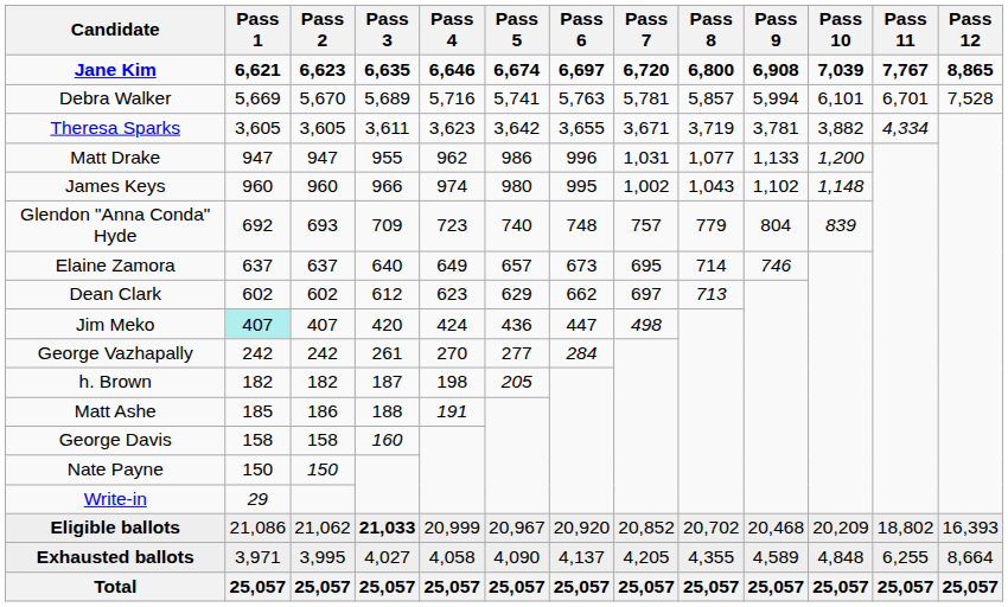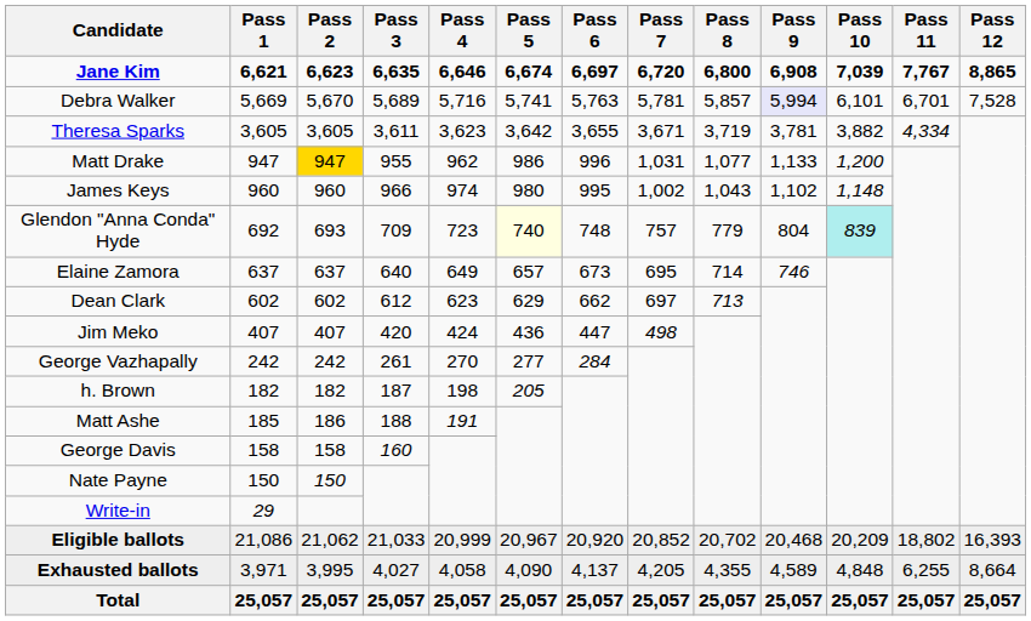Debra Walker | Pass 9: no background -> lavender background
Matt Drake | Pass 2: no background -> gold background
Glendon "Anna Conda" Hyde | Pass 5: no background -> lightyellow background
Glendon "Anna Conda" Hyde | Pass 10: no background -> paleturquoise background
Jim Meko | Pass 1: paleturquoise background -> no background
Eligible ballots | Pass 3: bold -> normal
